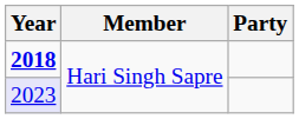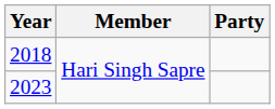2018 | Year: bold -> normal
2023 | Year: lavender background -> no background
